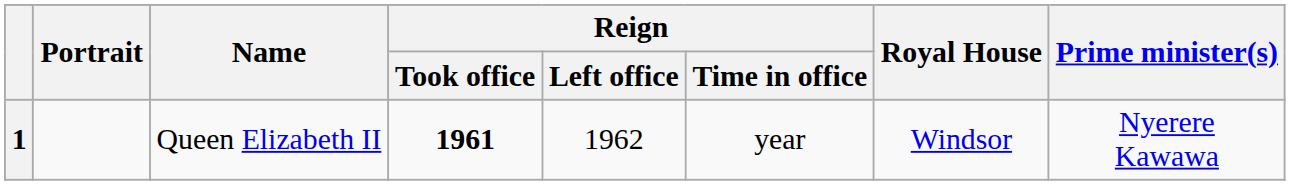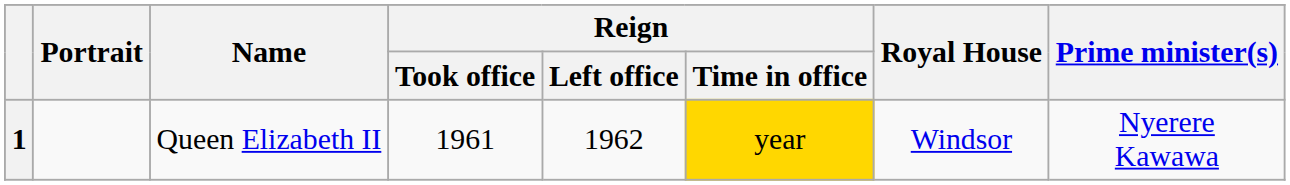1 | Reign / Took office: bold -> normal
1 | Reign / Time in office: no background -> gold background
